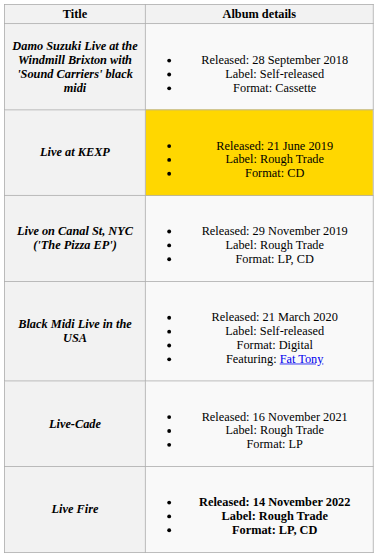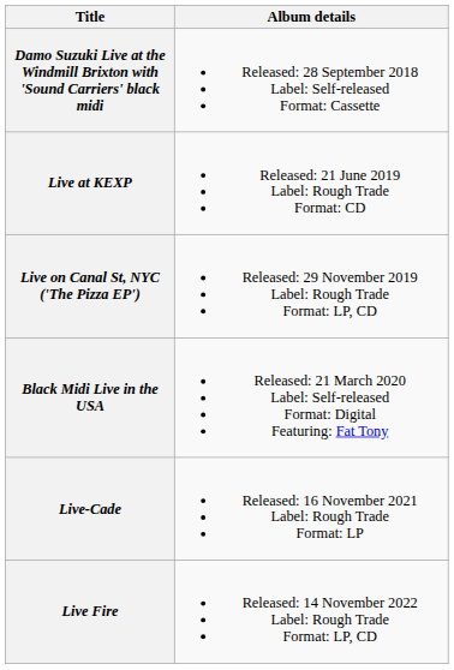Live at KEXP | Album details: gold background -> no background
Live Fire | Album details: bold -> normal
